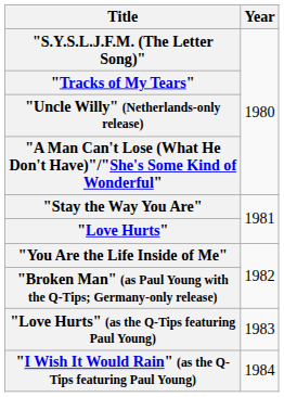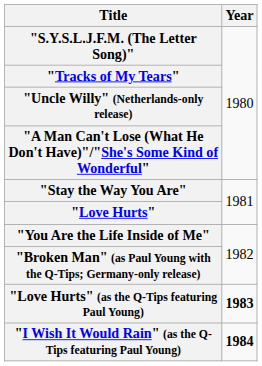"Love Hurts" (as the Q-Tips featuring Paul Young) | Year: normal -> bold
"I Wish It Would Rain" (as the Q-Tips featuring Paul Young) | Year: normal -> bold
